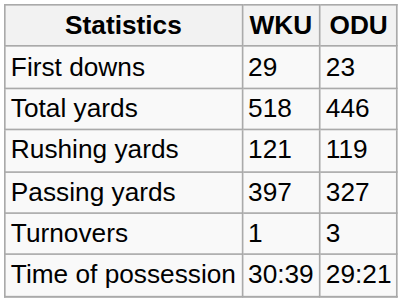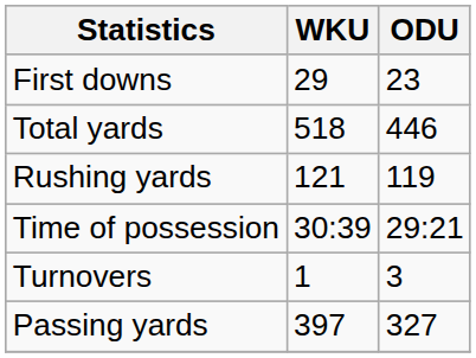rows swapped: Passing yards <-> Time of possession
